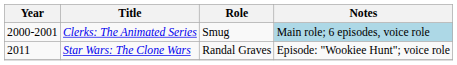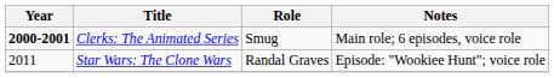Clerks: The Animated Series | Year: normal -> bold
Clerks: The Animated Series | Notes: lightblue background -> no background
